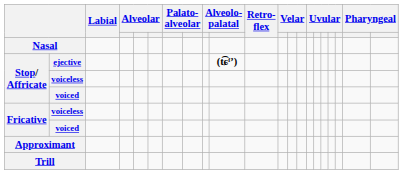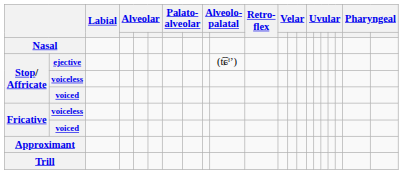ejective | column 10: bold -> normal
